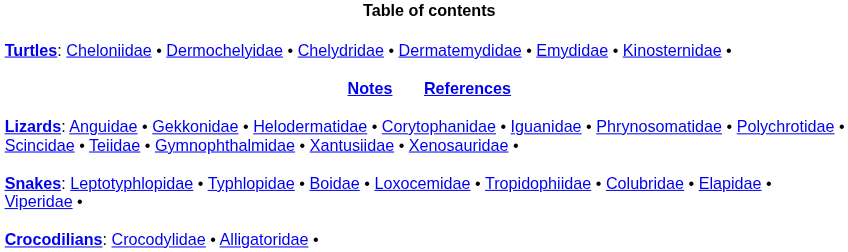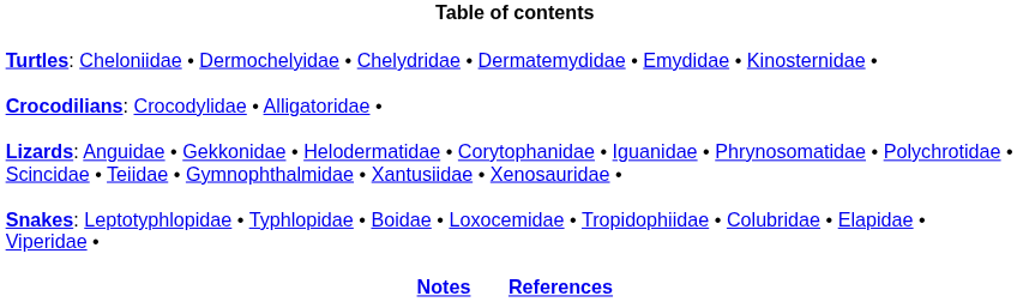row 3 | column 1: Notes References -> Crocodilians: Crocodylidae • Alligatoridae •
row 6 | column 1: Crocodilians: Crocodylidae • Alligatoridae • -> Notes References
